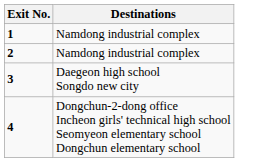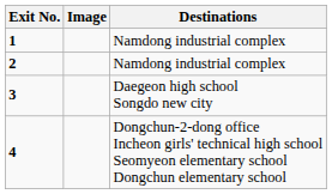+ column: Image
